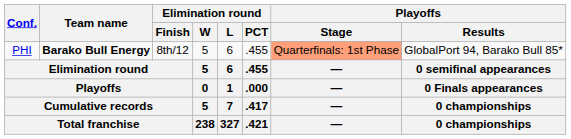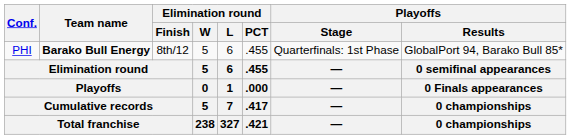PHI | Playoffs / Stage: lightsalmon background -> no background
